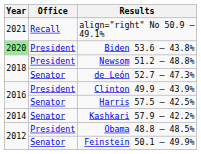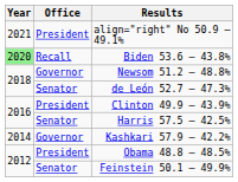align="right" No 50.9 – 49.1% | Office: Recall -> President
Biden 53.6 – 43.8% | Office: President -> Recall
Newsom 51.2 – 48.8% | Office: President -> Governor
Kashkari 57.9 – 42.2% | Office: Senator -> Governor
